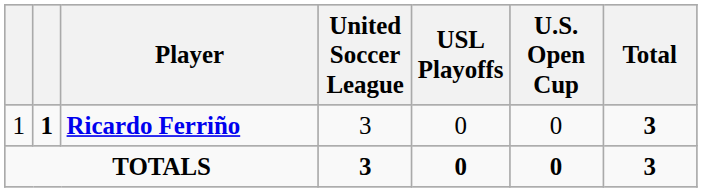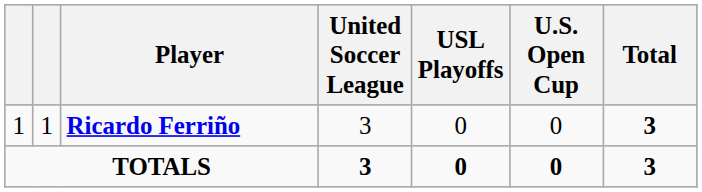row 2 | column 2: bold -> normal
